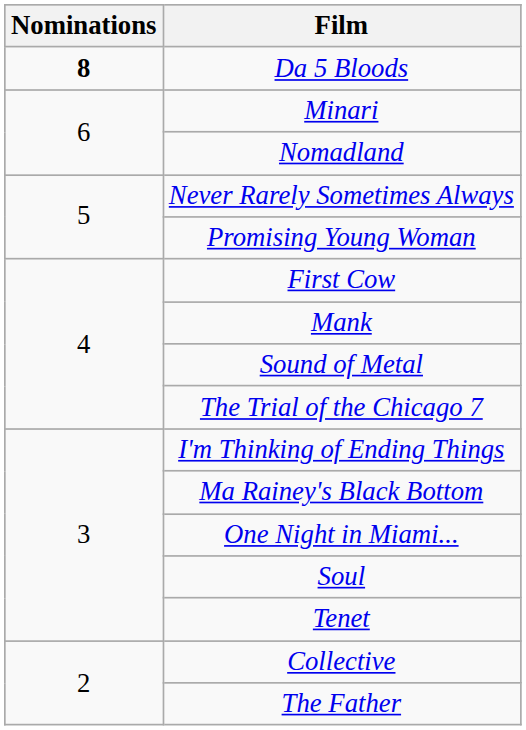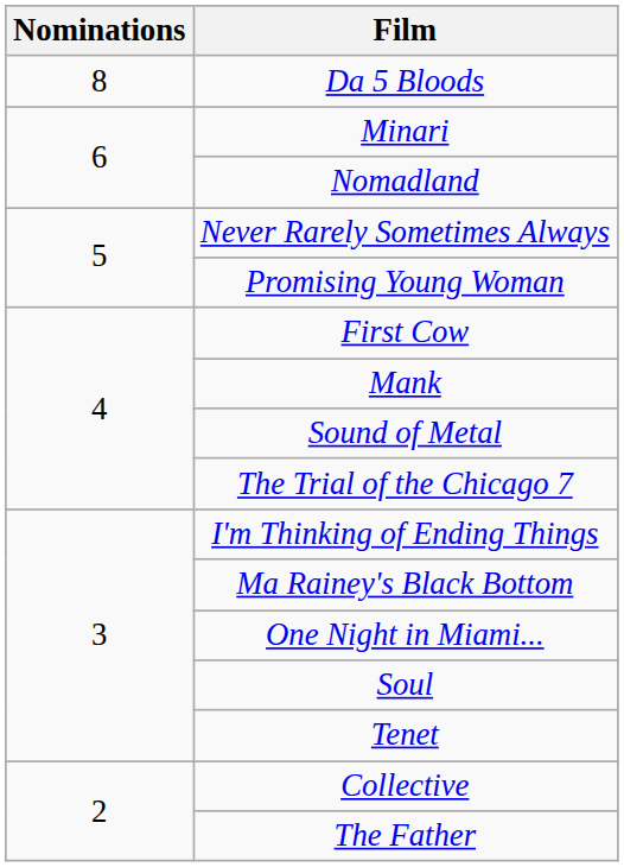Da 5 Bloods | Nominations: bold -> normal
